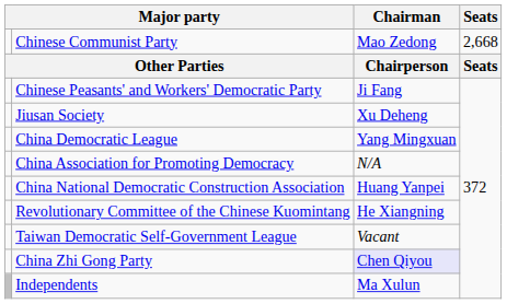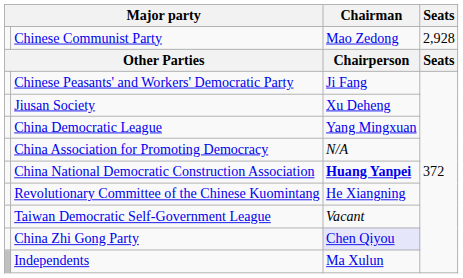Chinese Communist Party | Seats: 2,668 -> 2,928
China National Democratic Construction Association | Chairman: normal -> bold
